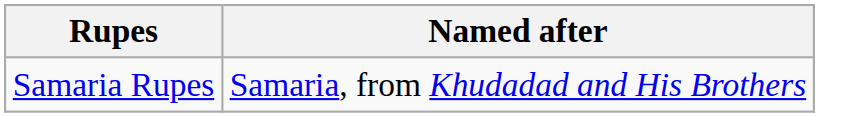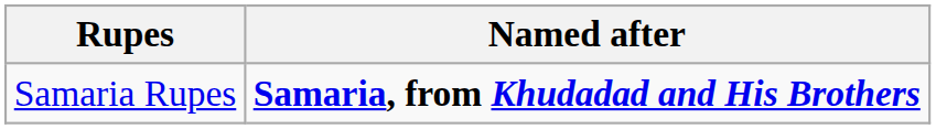Samaria Rupes | Named after: normal -> bold
